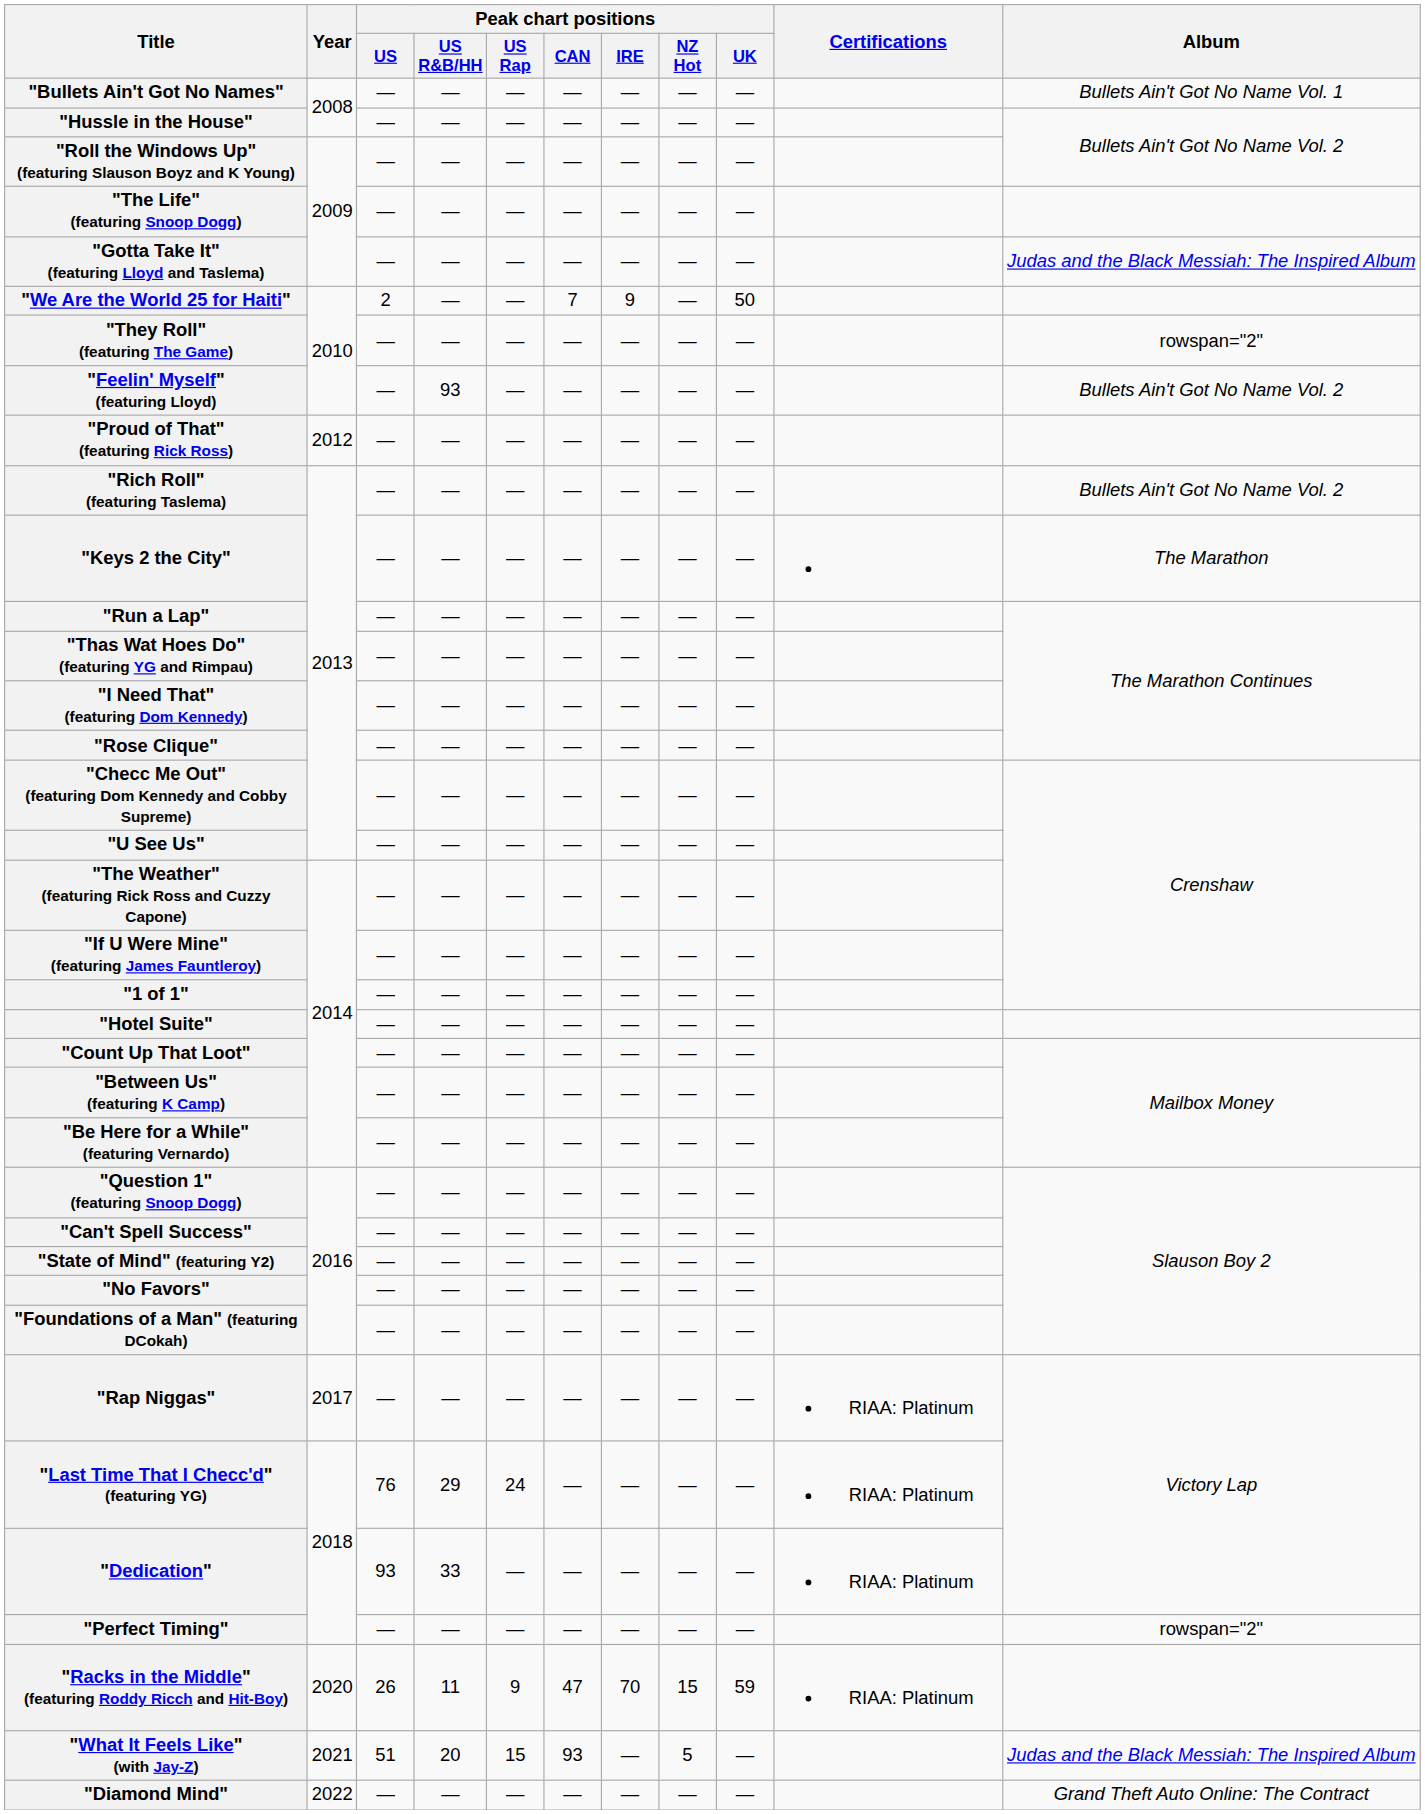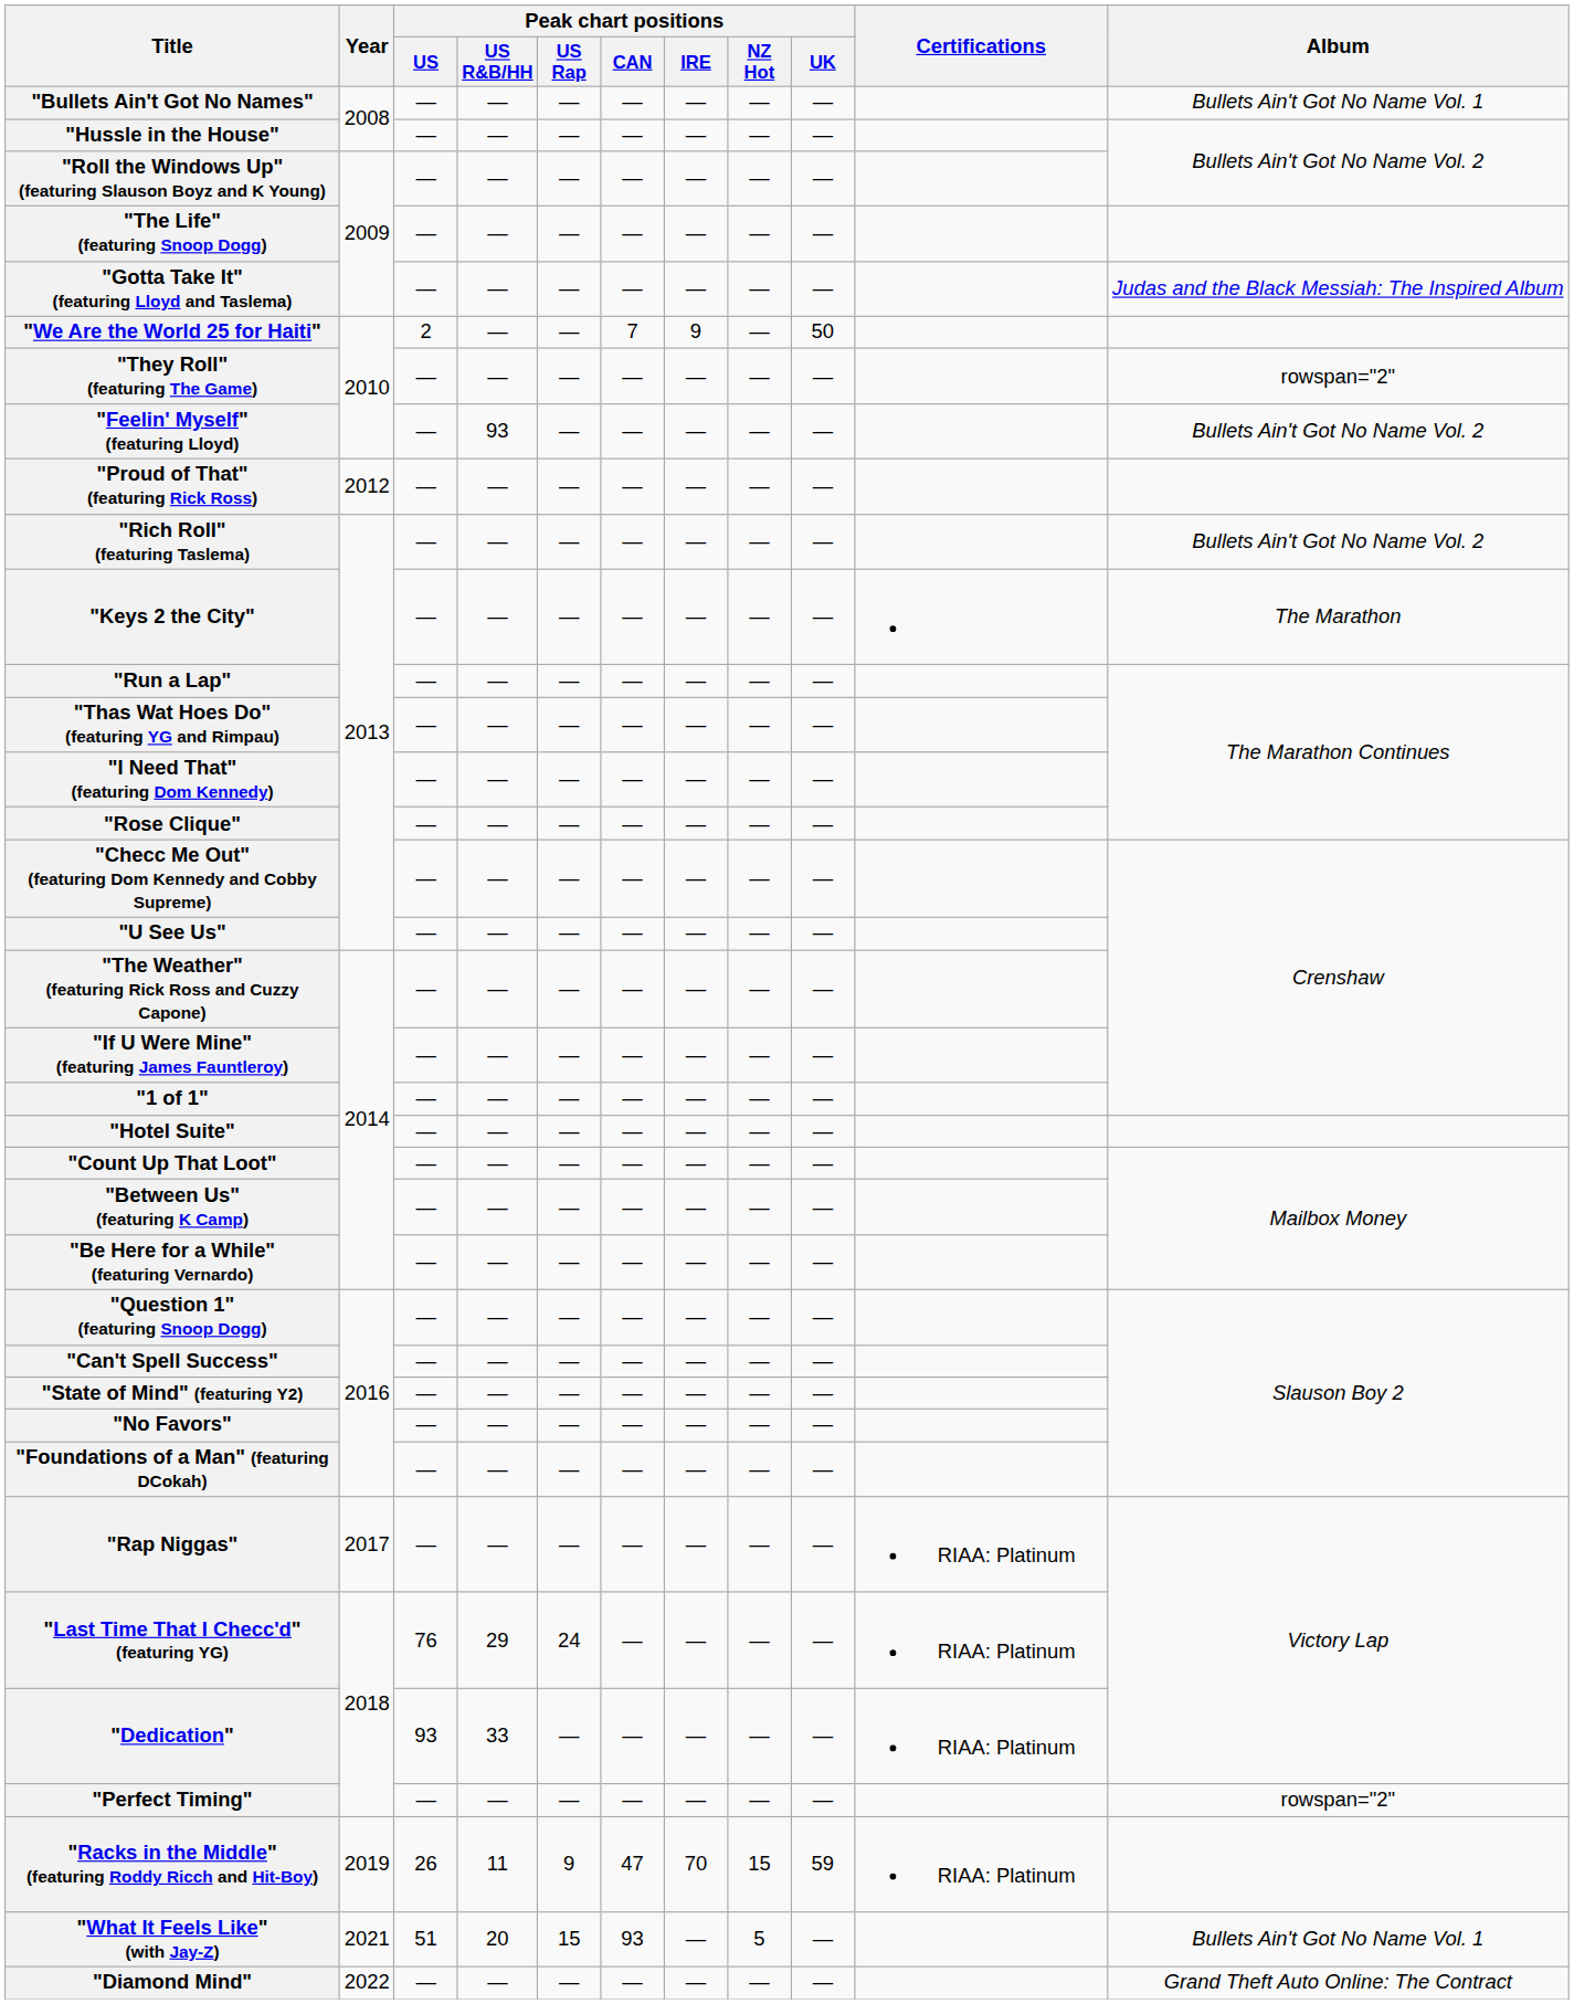"Racks in the Middle" (featuring Roddy Ricch and Hit-Boy) | Year: 2020 -> 2019
"What It Feels Like" (with Jay-Z) | Album: Judas and the Black Messiah: The Inspired Album -> Bullets Ain't Got No Name Vol. 1
